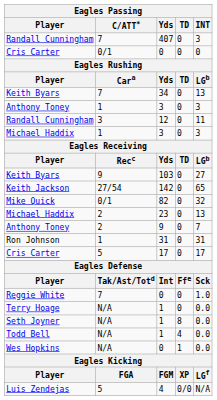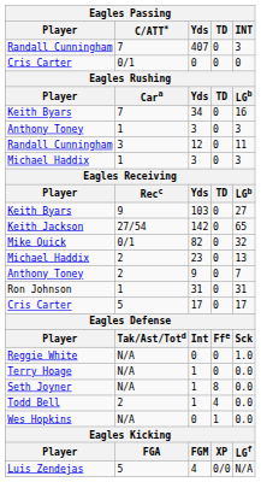Keith Byars / 34 | INT: 13 -> 16
Reggie White | C/ATT*: 7 -> N/A
Todd Bell | C/ATT*: N/A -> 2
